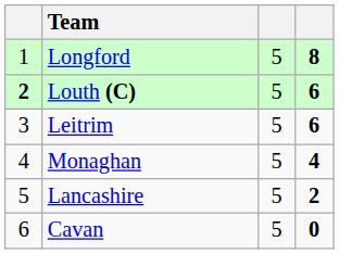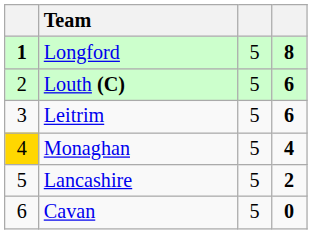Longford | column 1: normal -> bold
Louth (C) | column 1: bold -> normal
Monaghan | column 1: no background -> gold background
